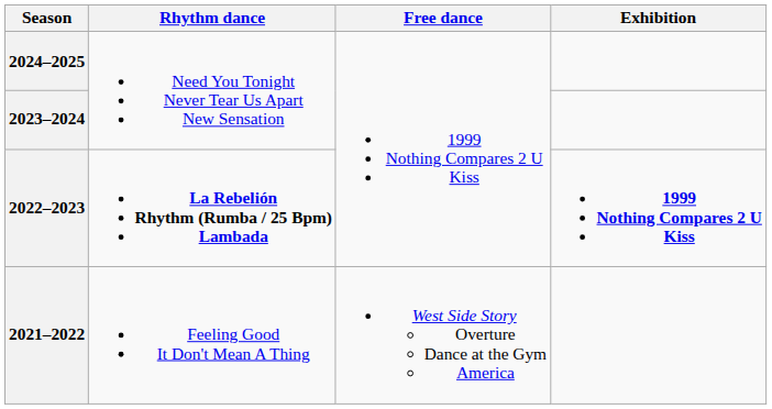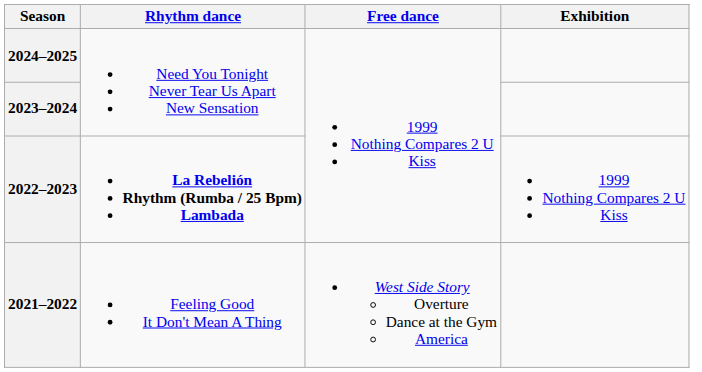2022–2023 | Exhibition: bold -> normal
